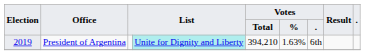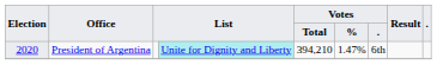President of Argentina | Election: 2019 -> 2020
President of Argentina | Votes / %: 1.63% -> 1.47%
